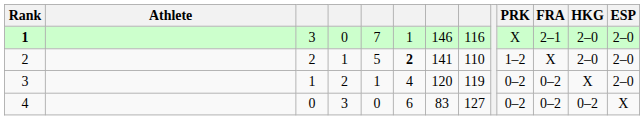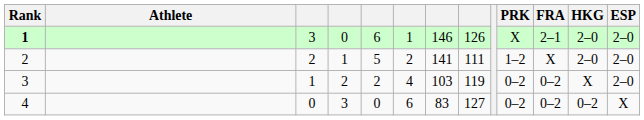row 2 | column 5: 7 -> 6
row 2 | column 8: 116 -> 126
row 3 | column 6: bold -> normal
row 3 | column 8: 110 -> 111
row 4 | column 5: 1 -> 2
row 4 | column 7: 120 -> 103
